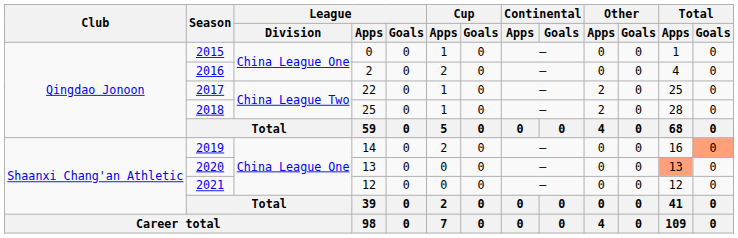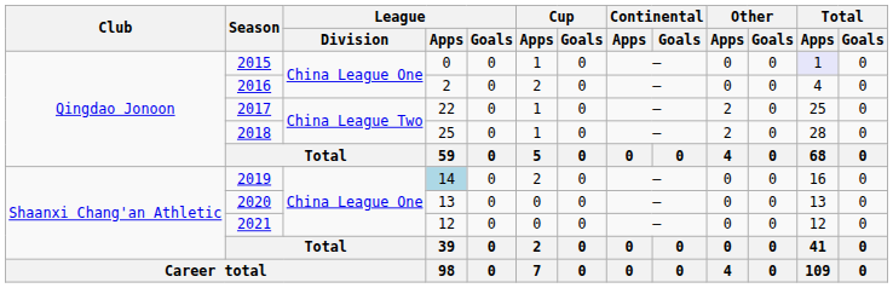2015 | Total / Apps: no background -> lavender background
2019 | League / Apps: no background -> lightblue background
2019 | Total / Goals: lightsalmon background -> no background
2020 | Total / Apps: lightsalmon background -> no background
